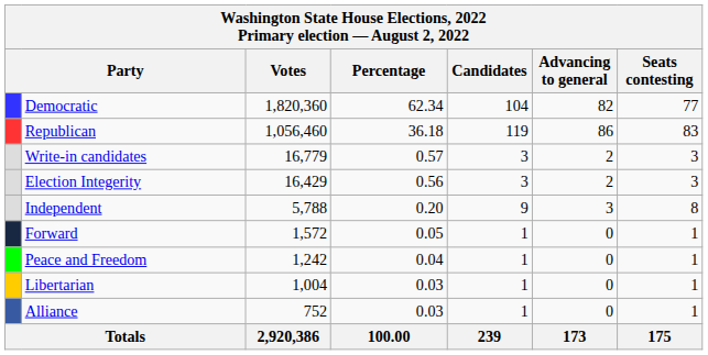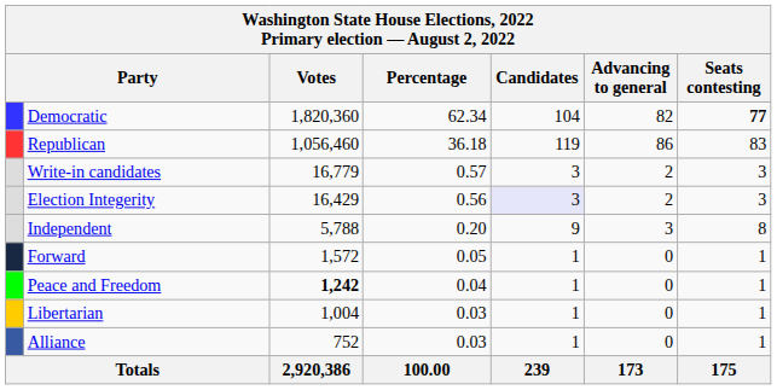Democratic | Seats contesting: normal -> bold
Election Integerity | Candidates: no background -> lavender background
Peace and Freedom | Votes: normal -> bold
